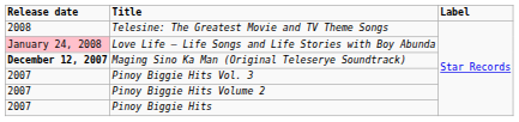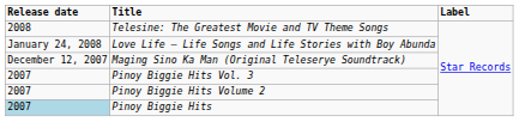Love Life – Life Songs and Life Stories with Boy Abunda | Release date: pink background -> no background
Maging Sino Ka Man (Original Teleserye Soundtrack) | Release date: bold -> normal
Pinoy Biggie Hits | Release date: no background -> lightblue background
